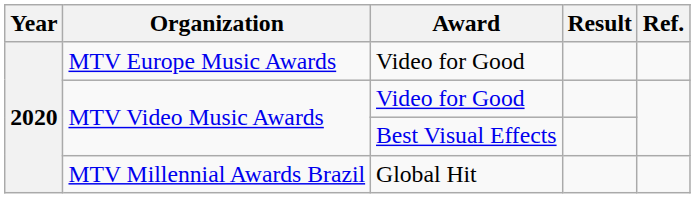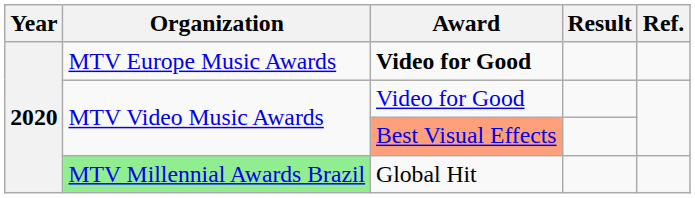MTV Europe Music Awards | Award: normal -> bold
MTV Video Music Awards / Best Visual Effects | Award: no background -> lightsalmon background
MTV Millennial Awards Brazil | Organization: no background -> lightgreen background
